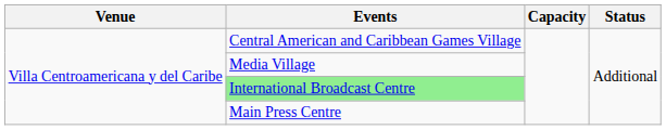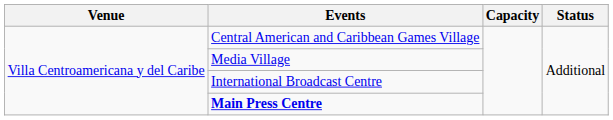International Broadcast Centre | Events: lightgreen background -> no background
Main Press Centre | Events: normal -> bold
